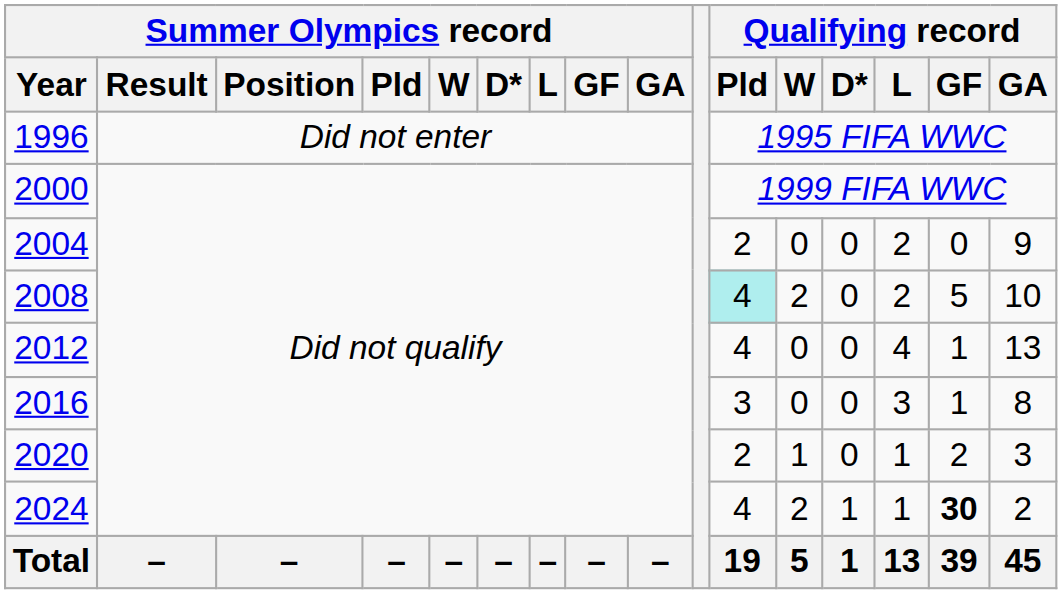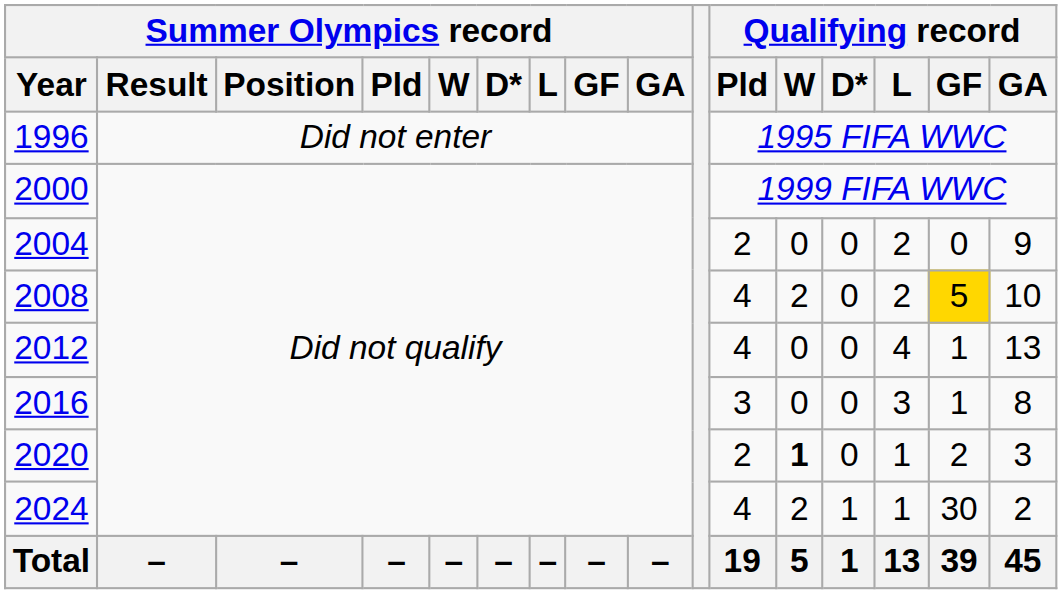2008 | Qualifying record / Pld: paleturquoise background -> no background
2008 | Qualifying record / GF: no background -> gold background
2020 | Qualifying record / W: normal -> bold
2024 | Qualifying record / GF: bold -> normal
